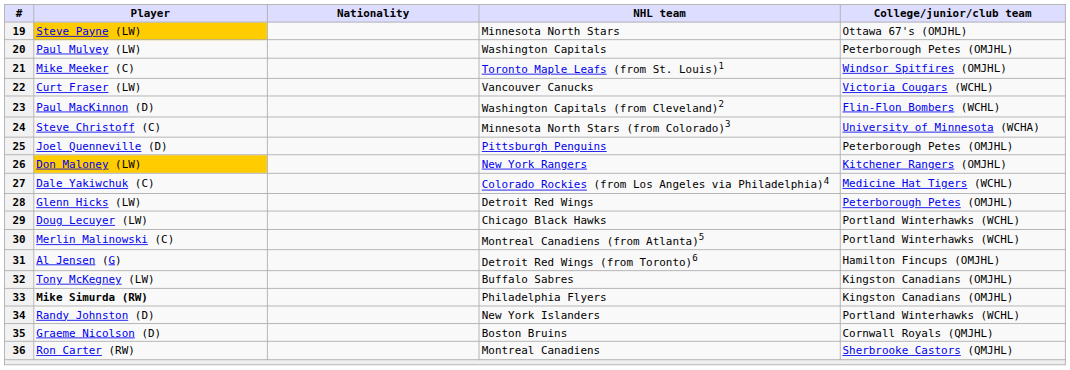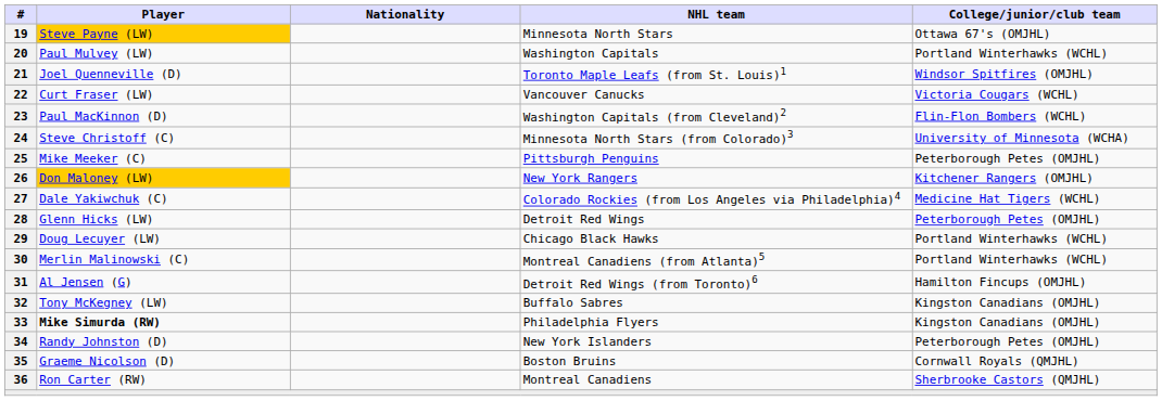20 | College/junior/club team: Peterborough Petes (OMJHL) -> Portland Winterhawks (WCHL)
21 | Player: Mike Meeker (C) -> Joel Quenneville (D)
25 | Player: Joel Quenneville (D) -> Mike Meeker (C)
34 | College/junior/club team: Portland Winterhawks (WCHL) -> Peterborough Petes (OMJHL)
